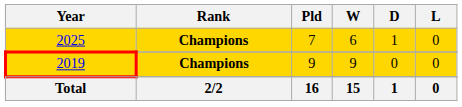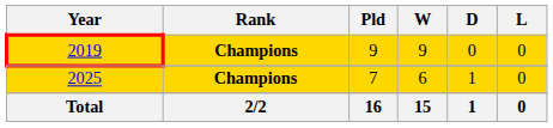rows swapped: 2019 <-> 2025
